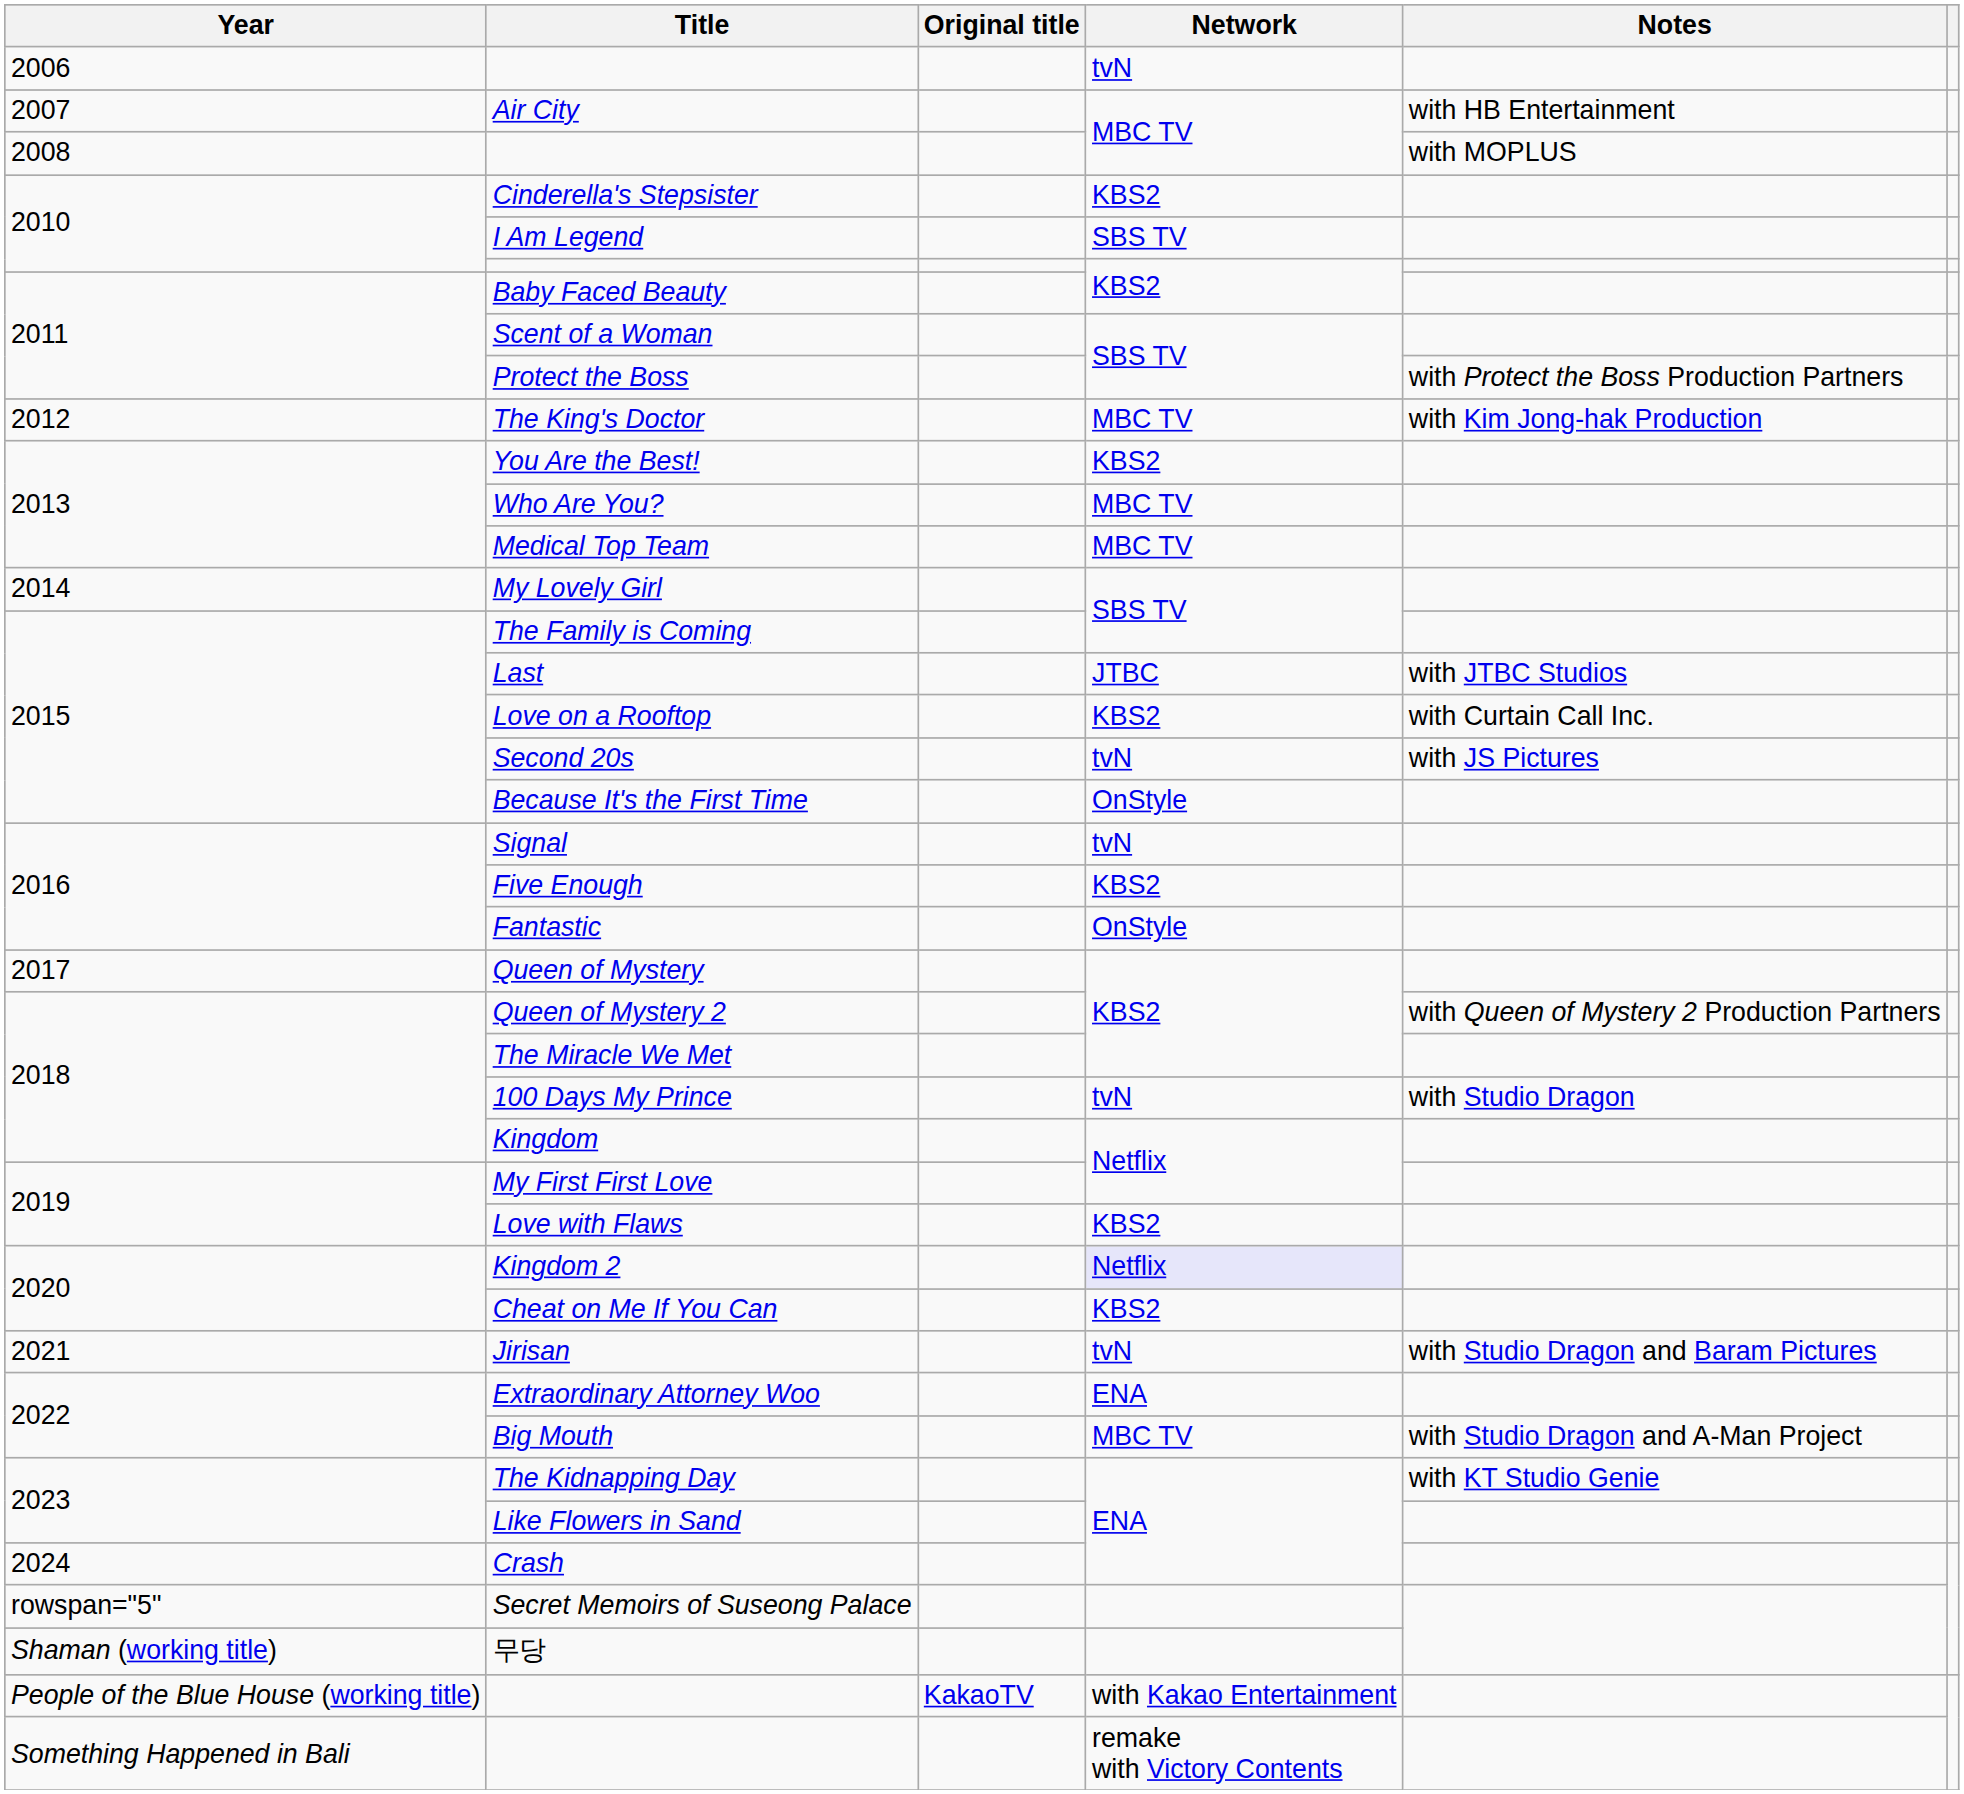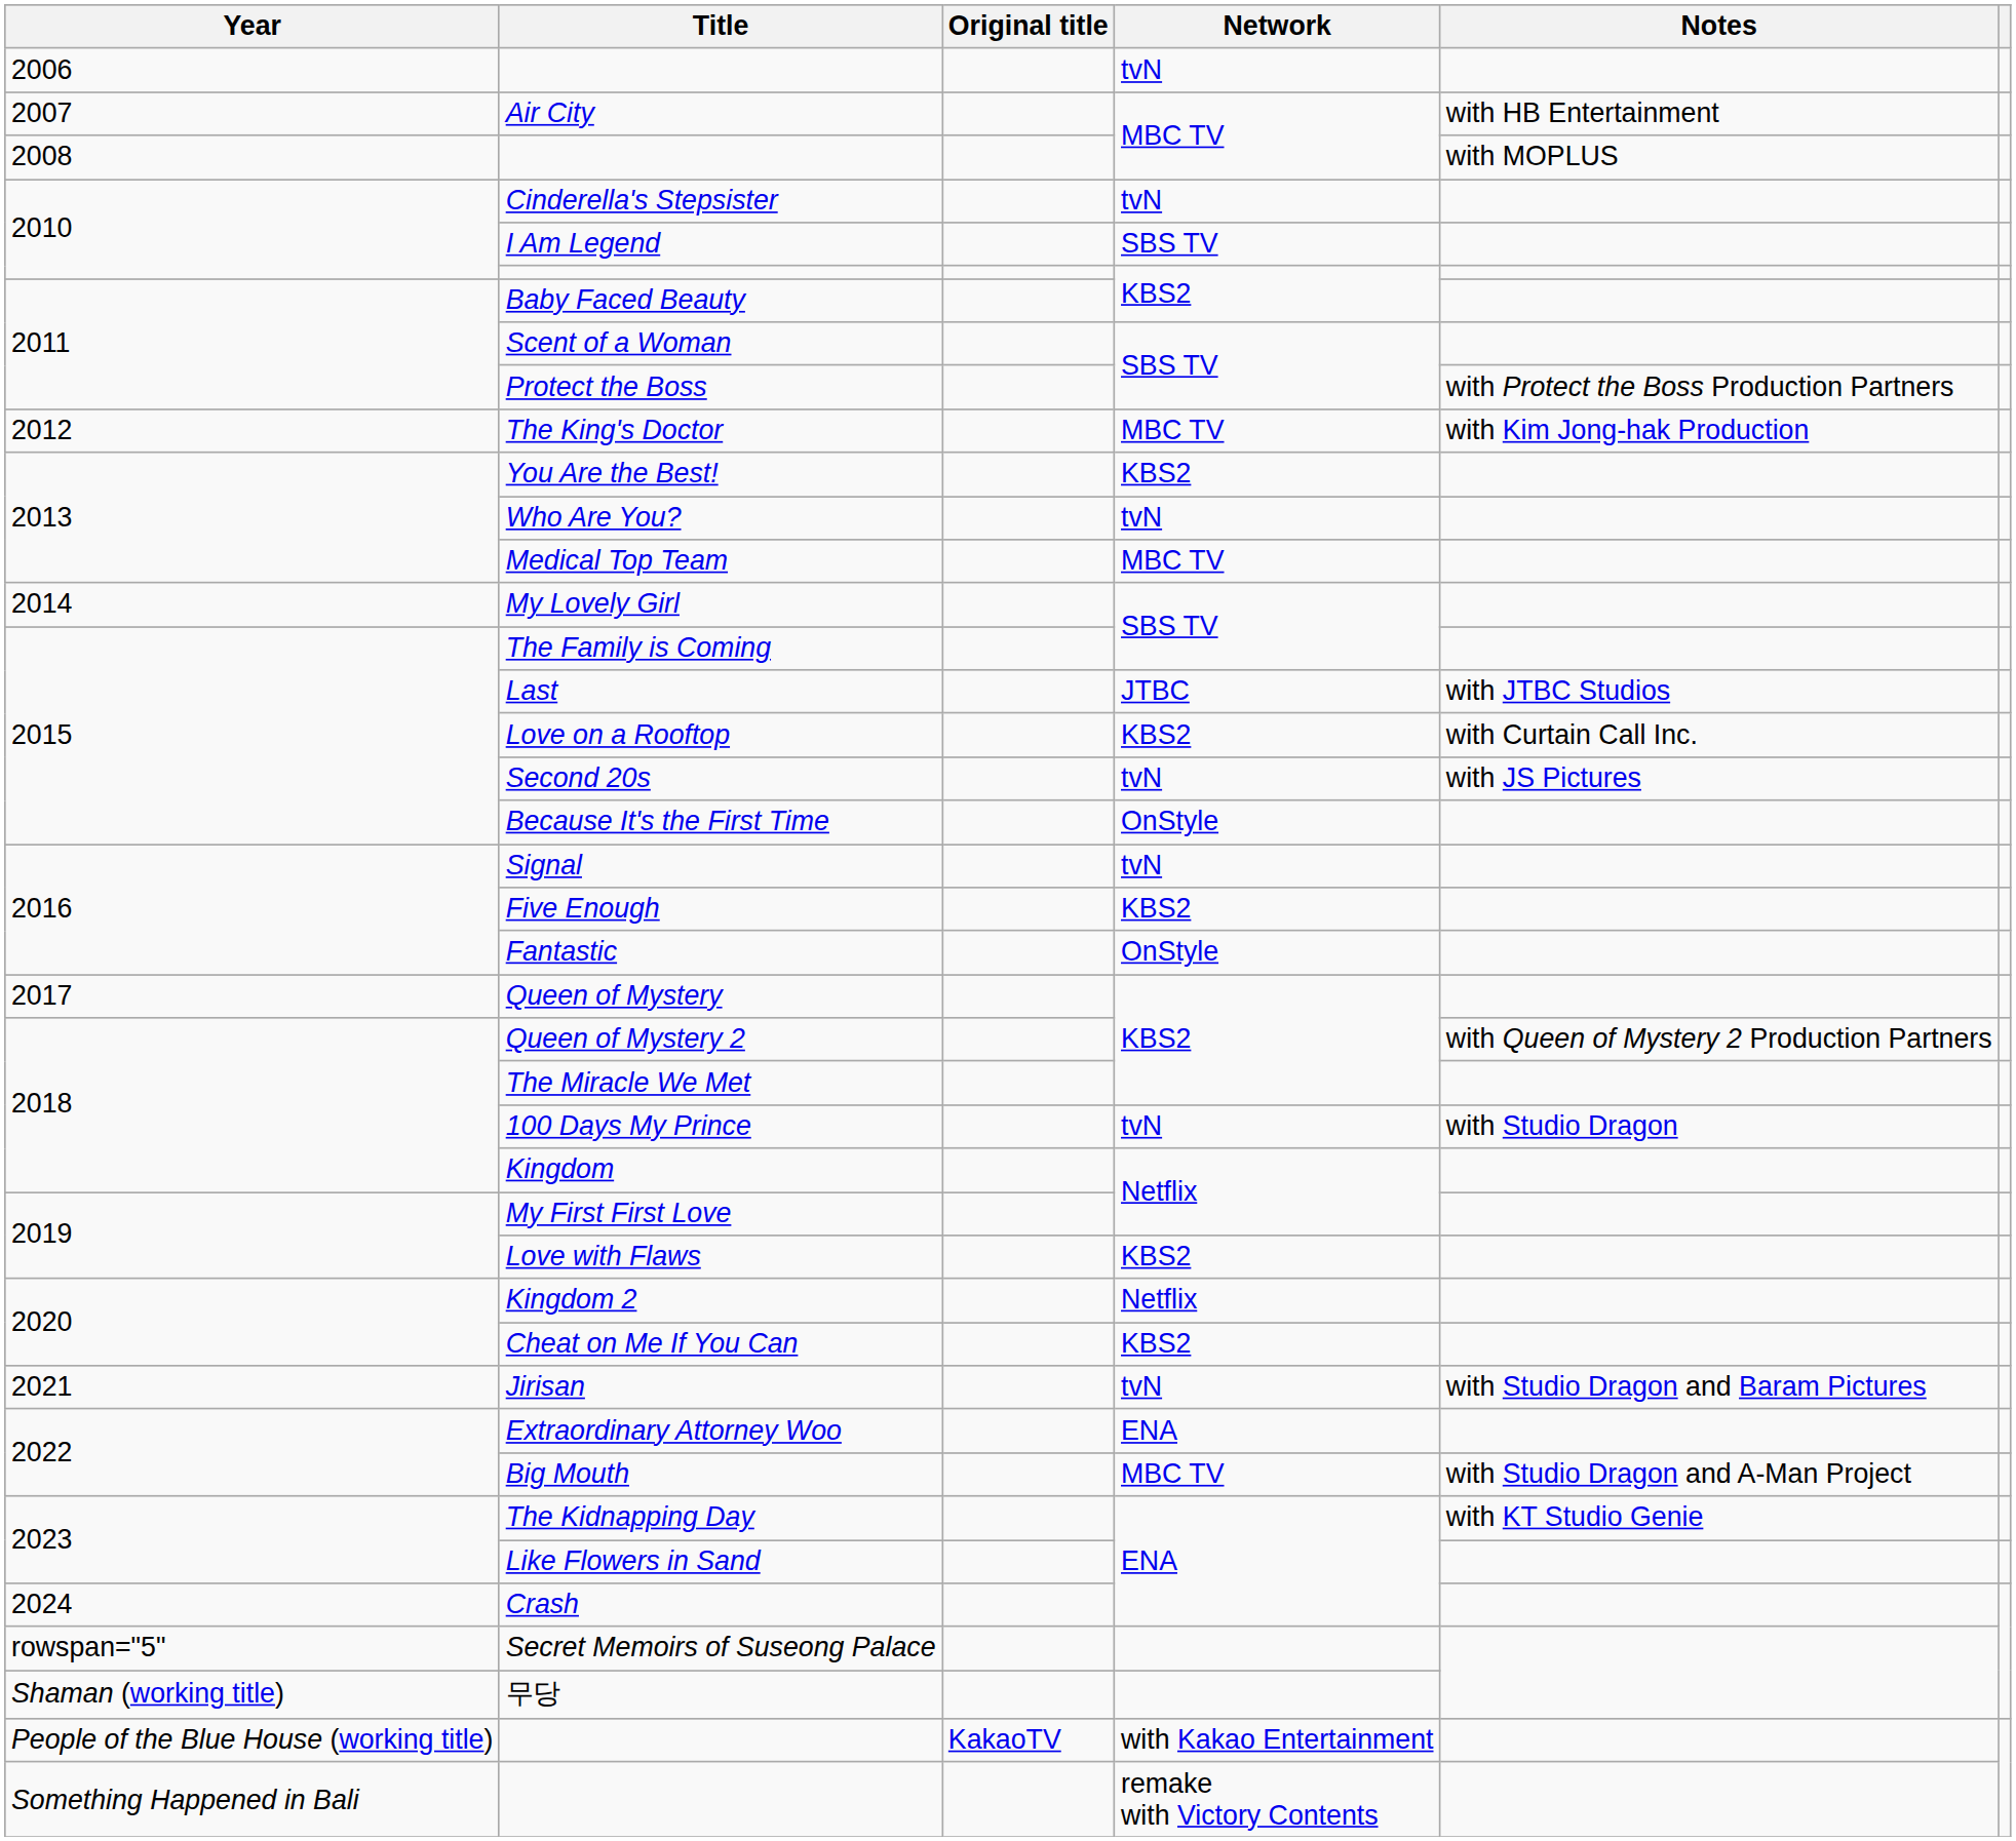Cinderella's Stepsister | Network: KBS2 -> tvN
Who Are You? | Network: MBC TV -> tvN
Kingdom 2 | Network: lavender background -> no background
